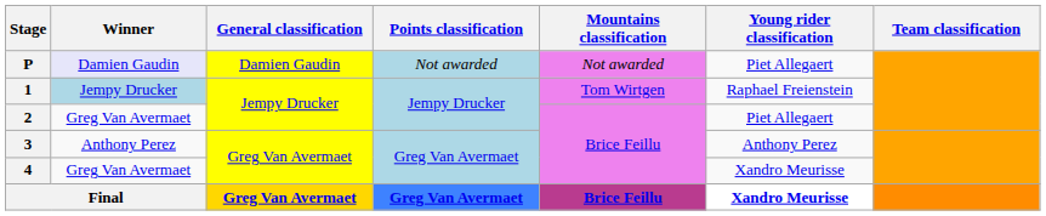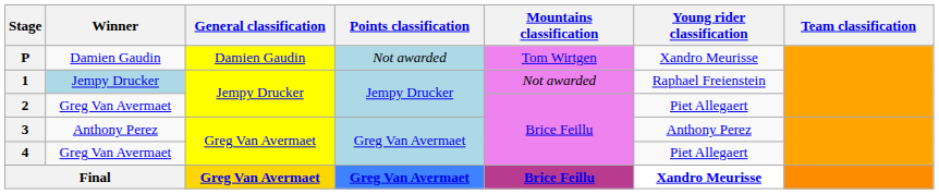P | Winner: lavender background -> no background
P | Mountains classification: Not awarded -> Tom Wirtgen
P | Young rider classification: Piet Allegaert -> Xandro Meurisse
1 | Mountains classification: Tom Wirtgen -> Not awarded
4 | Young rider classification: Xandro Meurisse -> Piet Allegaert
